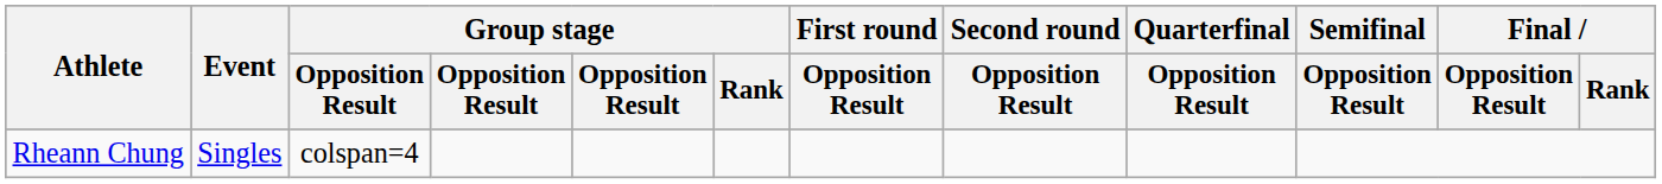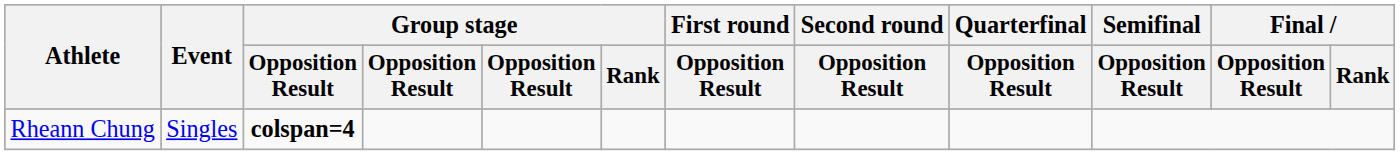Rheann Chung | column 3: normal -> bold
